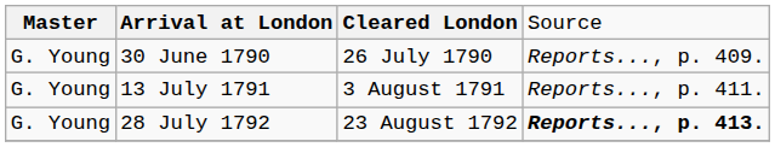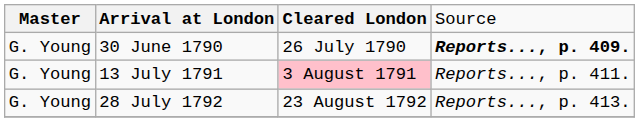30 June 1790 | column 4: normal -> bold
13 July 1791 | column 3: no background -> pink background
28 July 1792 | column 4: bold -> normal
